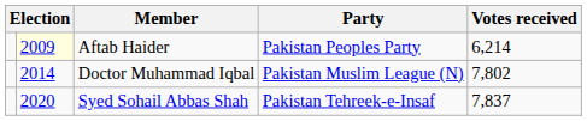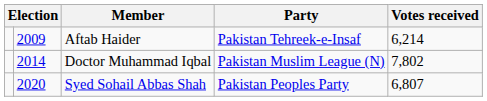Aftab Haider | column 2: lightyellow background -> no background
Aftab Haider | Party: Pakistan Peoples Party -> Pakistan Tehreek-e-Insaf
Syed Sohail Abbas Shah | Party: Pakistan Tehreek-e-Insaf -> Pakistan Peoples Party
Syed Sohail Abbas Shah | Votes received: 7,837 -> 6,807
